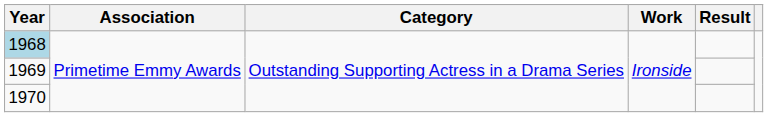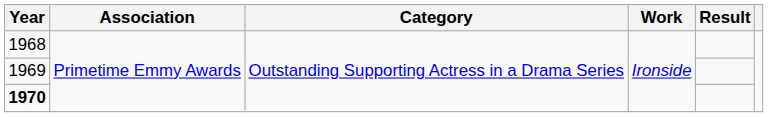1968 | Year: lightblue background -> no background
1970 | Year: normal -> bold
